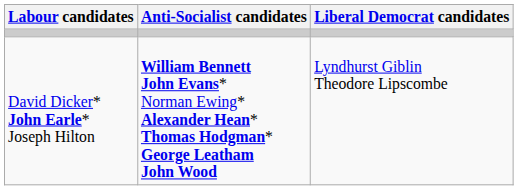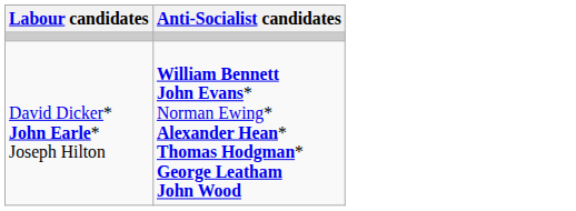- column: Liberal Democrat candidates | Lyndhurst Giblin Theodore Lipscombe
